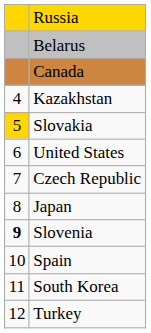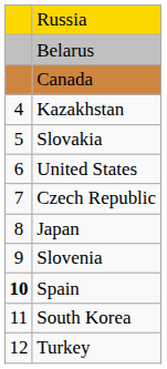Slovakia | column 1: gold background -> no background
Slovenia | column 1: bold -> normal
Spain | column 1: normal -> bold
